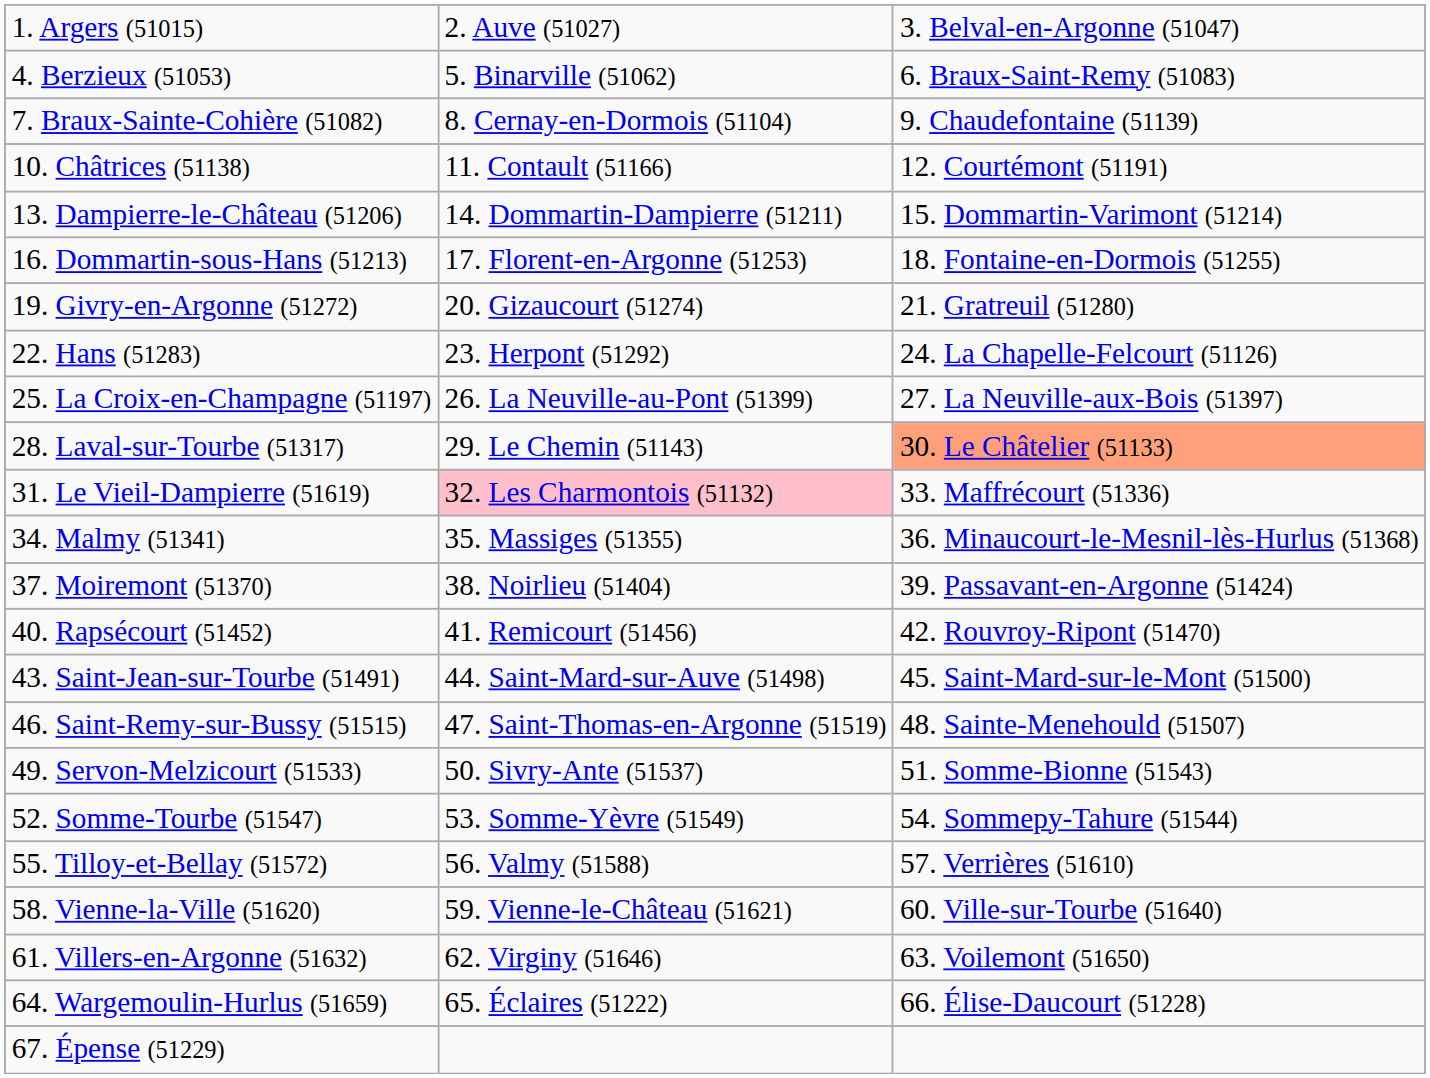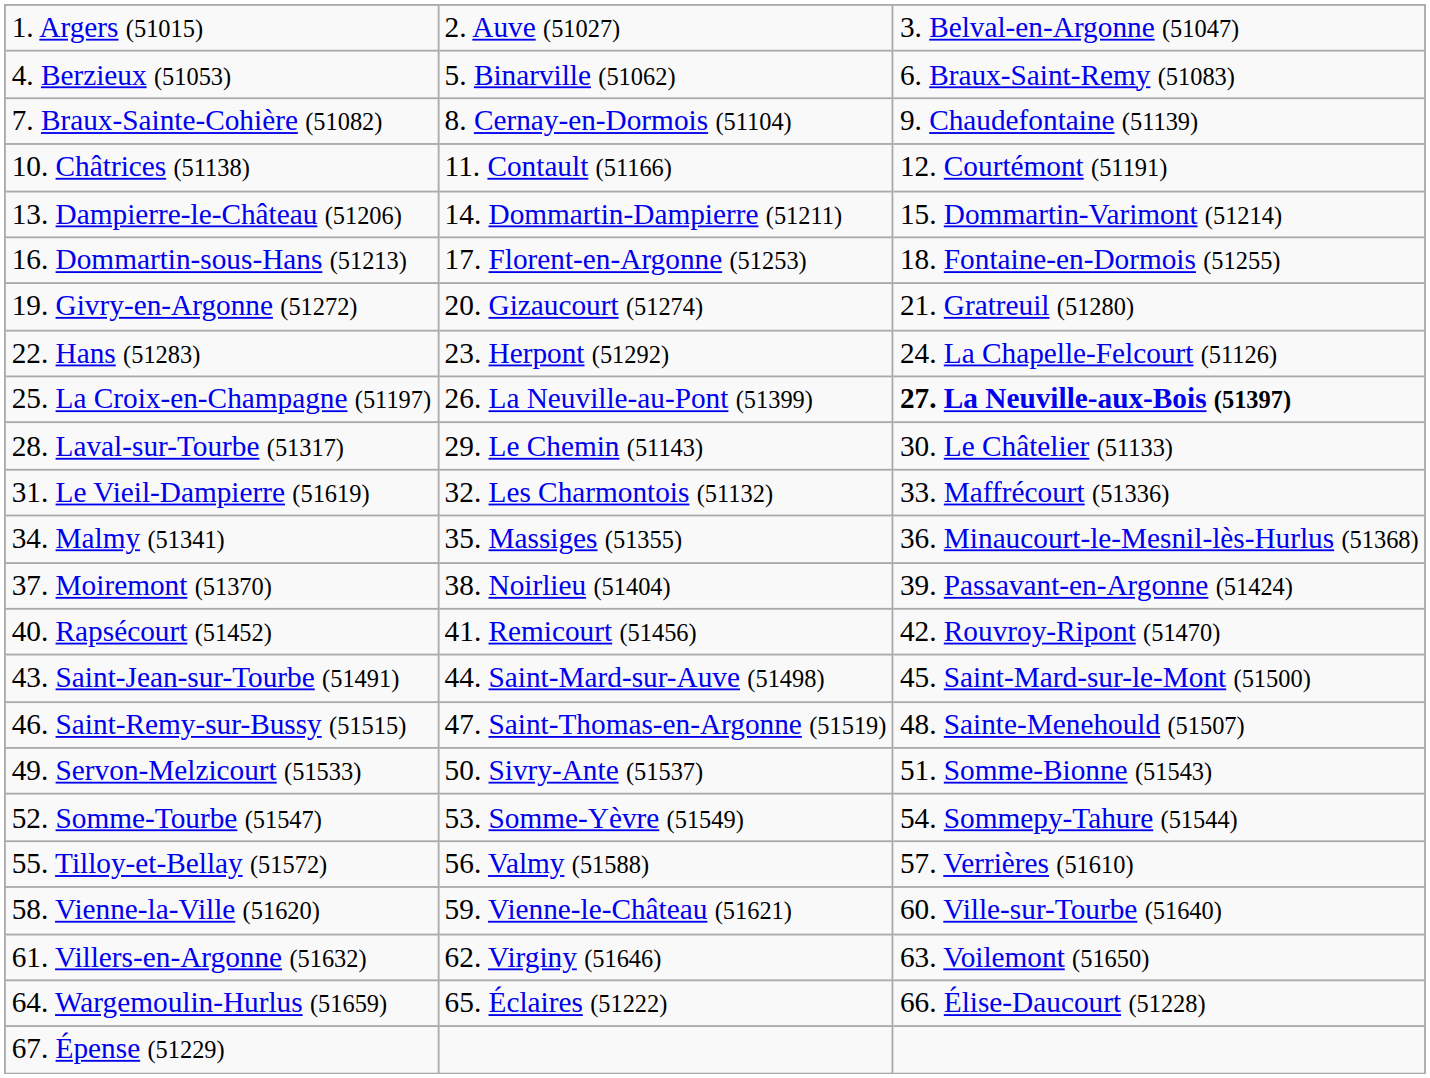25. La Croix-en-Champagne (51197) | column 3: normal -> bold
28. Laval-sur-Tourbe (51317) | column 3: lightsalmon background -> no background
31. Le Vieil-Dampierre (51619) | column 2: pink background -> no background
